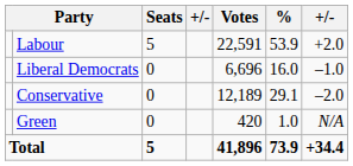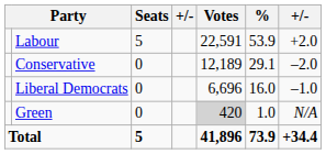rows swapped: Conservative <-> Liberal Democrats
Green | Votes: no background -> lightgrey background
